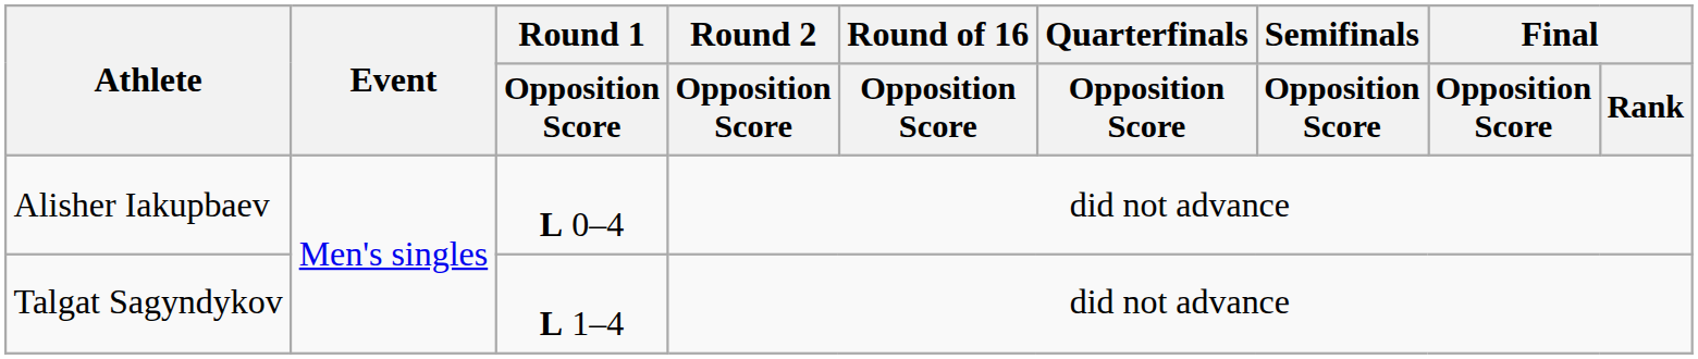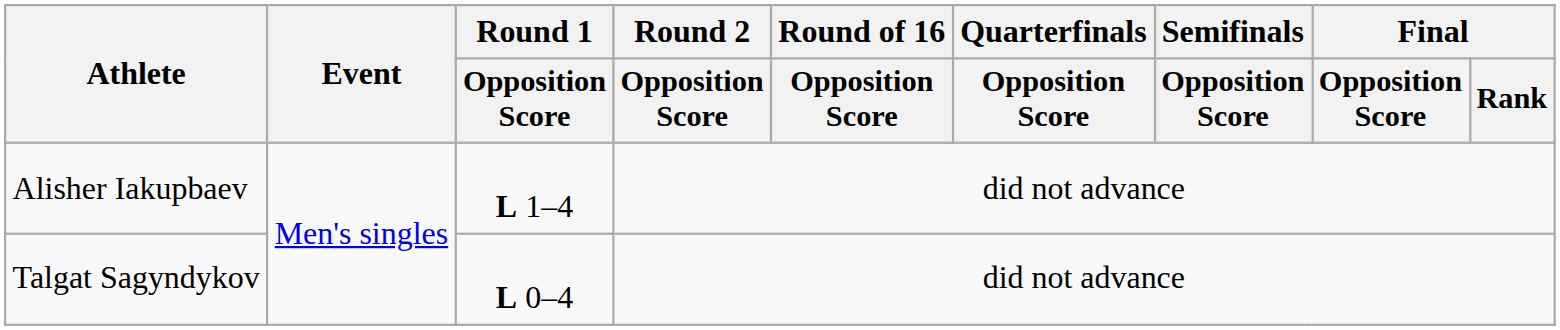Alisher Iakupbaev | Round 1 / Opposition Score: L 0–4 -> L 1–4
Talgat Sagyndykov | Round 1 / Opposition Score: L 1–4 -> L 0–4
